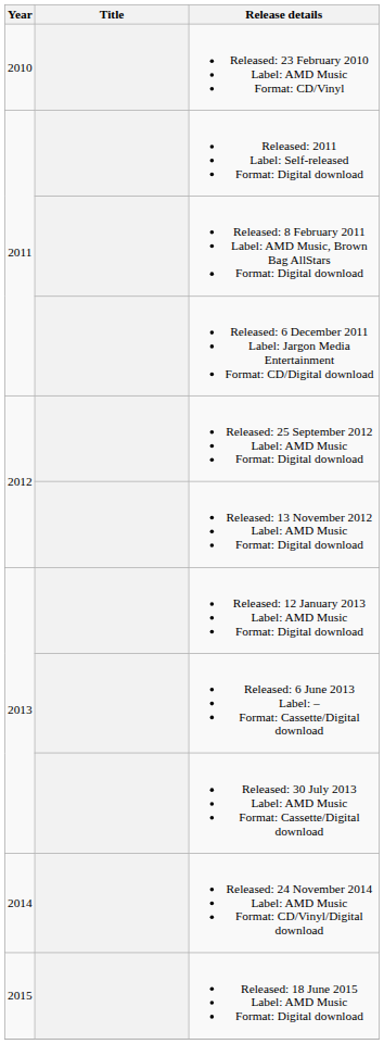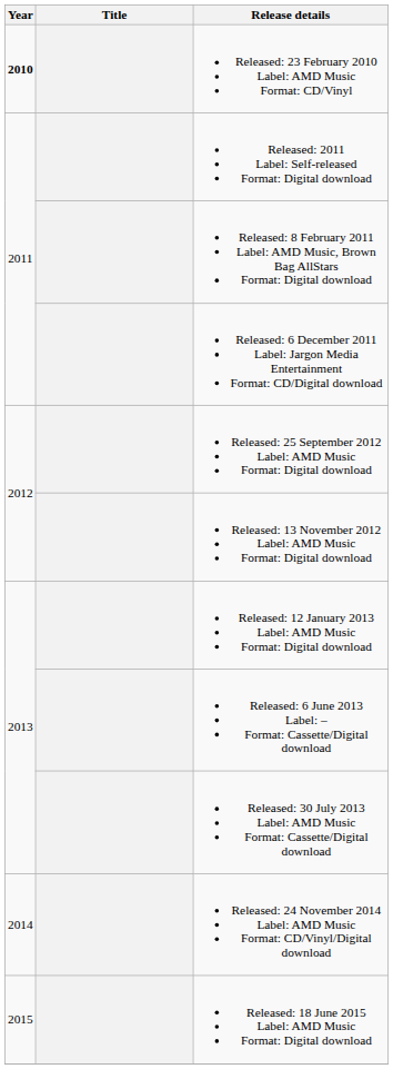Released: 23 February 2010 Label: AMD Music Format: CD/Vinyl | Year: normal -> bold
